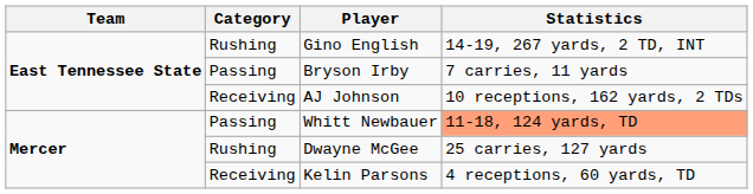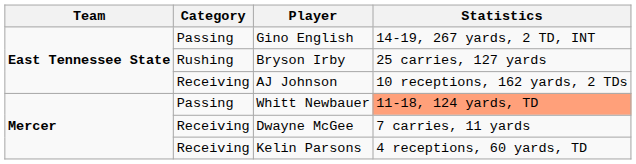Gino English | Category: Rushing -> Passing
Bryson Irby | Category: Passing -> Rushing
Bryson Irby | Statistics: 7 carries, 11 yards -> 25 carries, 127 yards
Dwayne McGee | Category: Rushing -> Receiving
Dwayne McGee | Statistics: 25 carries, 127 yards -> 7 carries, 11 yards
